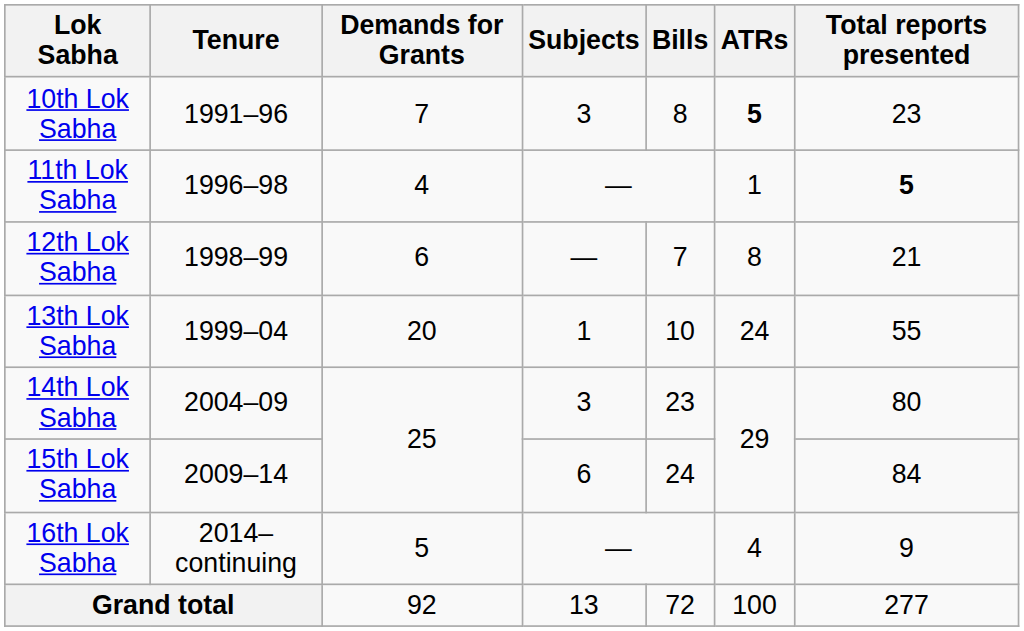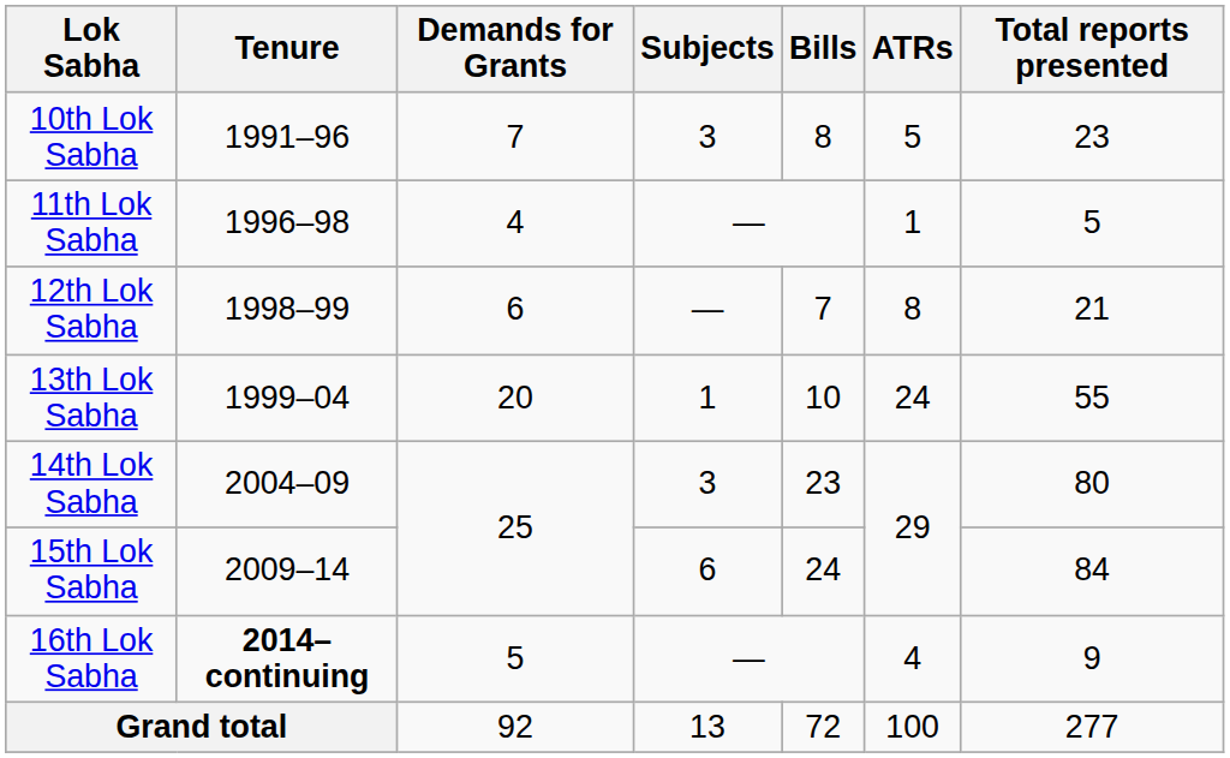10th Lok Sabha | ATRs: bold -> normal
11th Lok Sabha | Total reports presented: bold -> normal
16th Lok Sabha | Tenure: normal -> bold
